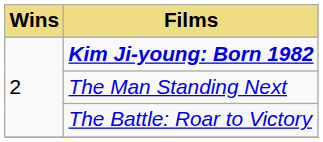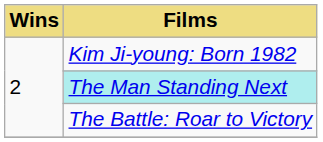Kim Ji-young: Born 1982 | Films: bold -> normal
The Man Standing Next | Films: no background -> paleturquoise background
